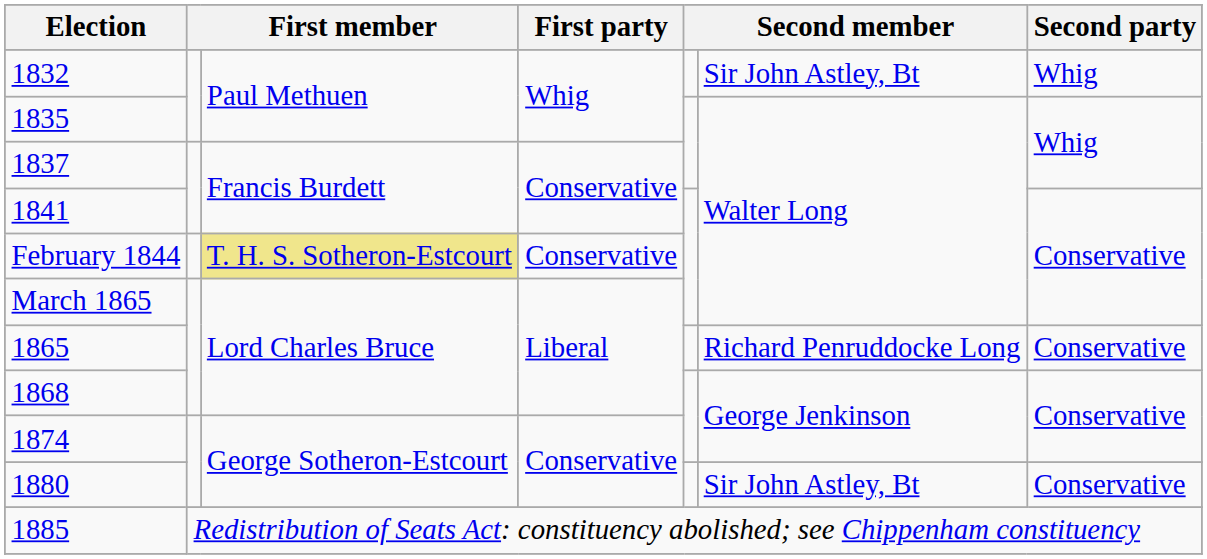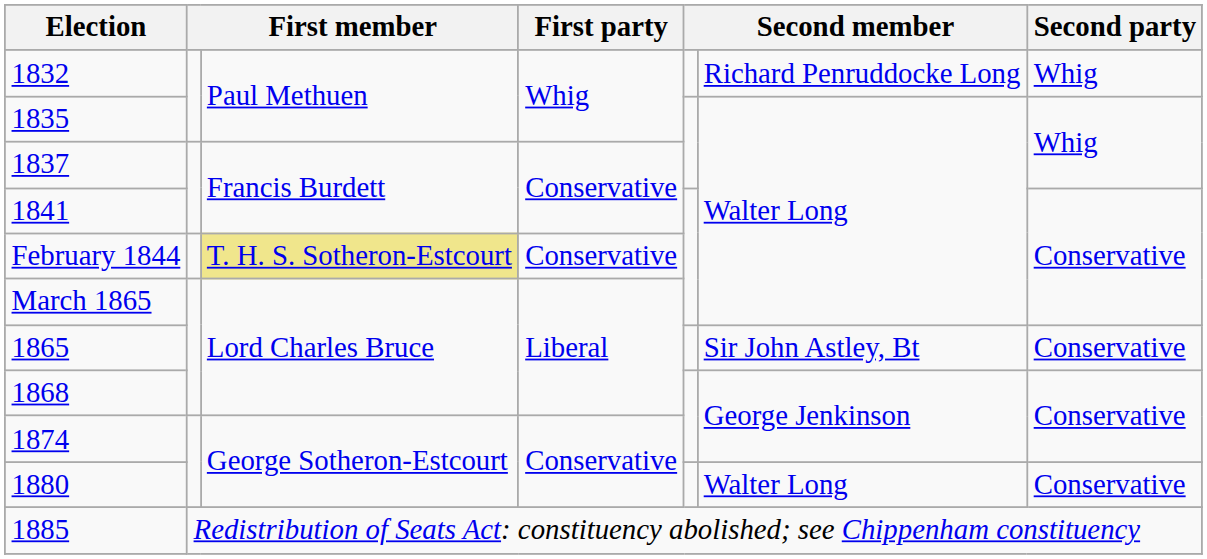1832 | column 6: Sir John Astley, Bt -> Richard Penruddocke Long
1865 | column 6: Richard Penruddocke Long -> Sir John Astley, Bt
1880 | column 6: Sir John Astley, Bt -> Walter Long
